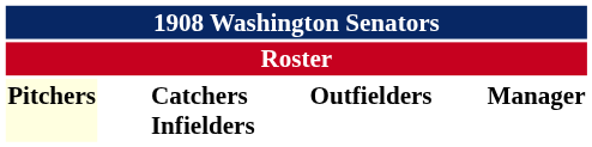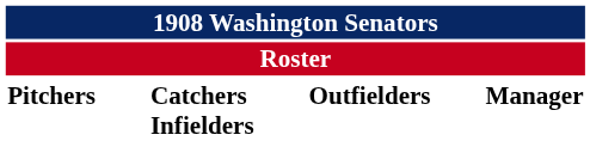Pitchers | column 1: lightyellow background -> no background
